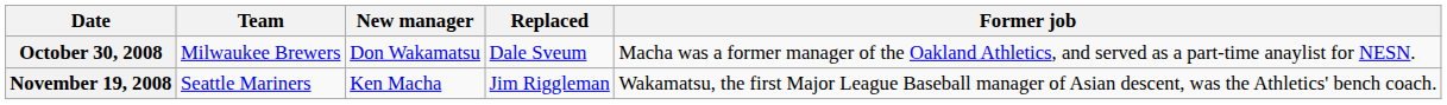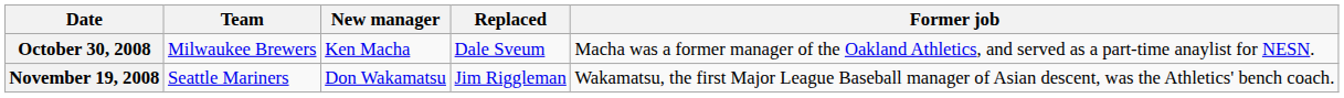October 30, 2008 | New manager: Don Wakamatsu -> Ken Macha
November 19, 2008 | New manager: Ken Macha -> Don Wakamatsu
